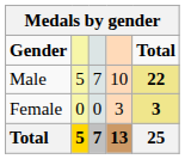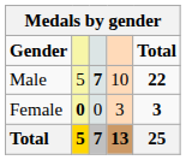Male | column 3: normal -> bold
Male | Total: khaki background -> no background
Female | column 2: normal -> bold
Female | Total: khaki background -> no background
